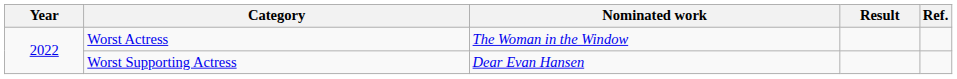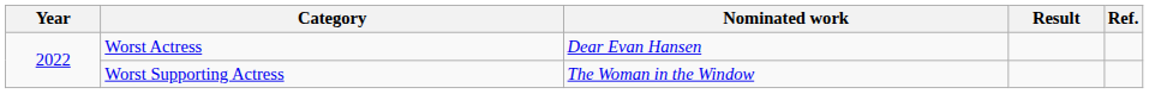Worst Actress | Nominated work: The Woman in the Window -> Dear Evan Hansen
Worst Supporting Actress | Nominated work: Dear Evan Hansen -> The Woman in the Window
